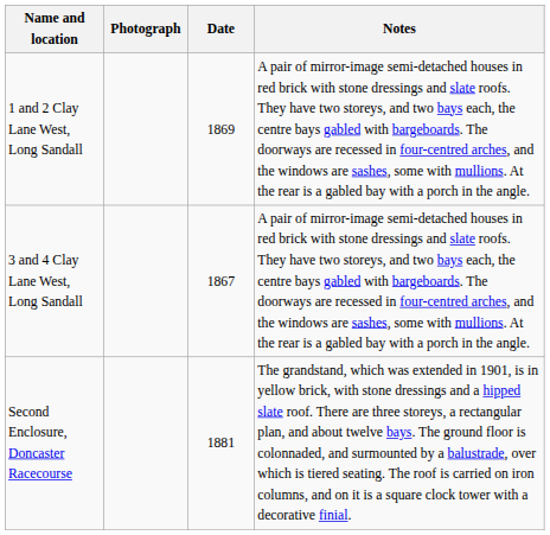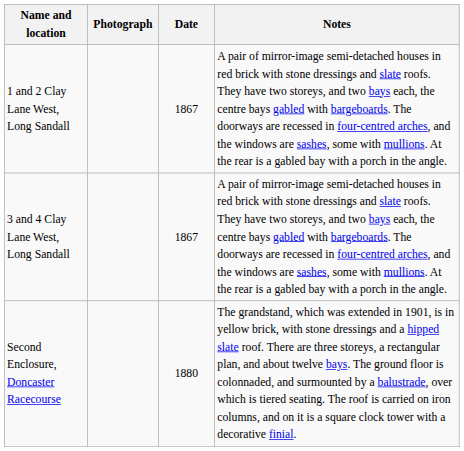1 and 2 Clay Lane West, Long Sandall | Date: 1869 -> 1867
Second Enclosure, Doncaster Racecourse | Date: 1881 -> 1880
